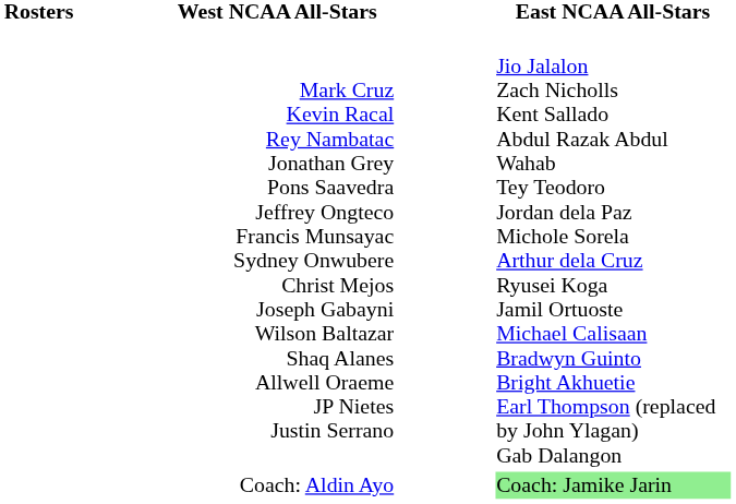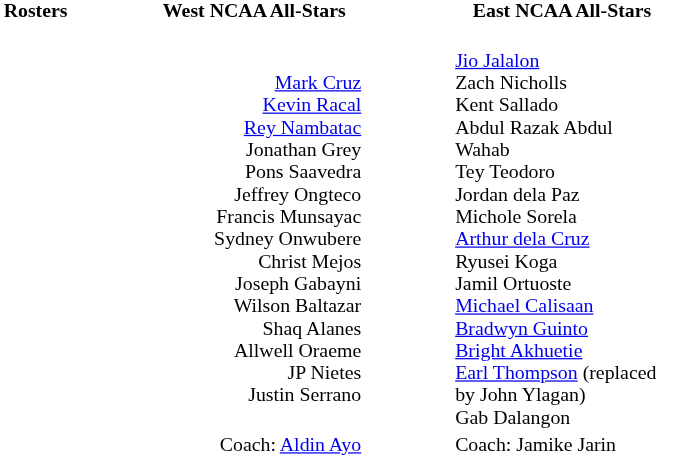Coach: Aldin Ayo | East NCAA All-Stars: lightgreen background -> no background
